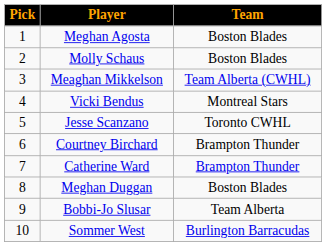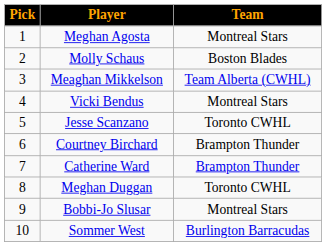Meghan Agosta | Team: Boston Blades -> Montreal Stars
Meghan Duggan | Team: Boston Blades -> Toronto CWHL
Bobbi-Jo Slusar | Team: Team Alberta -> Montreal Stars
